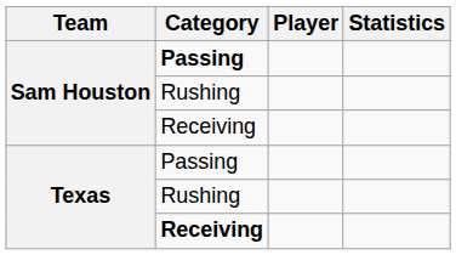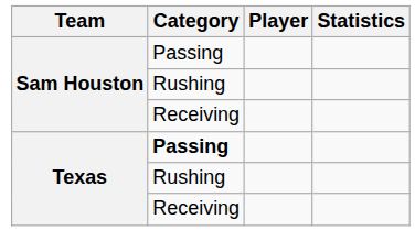Sam Houston / Passing | Category: bold -> normal
Texas / Passing | Category: normal -> bold
Texas / Receiving | Category: bold -> normal
